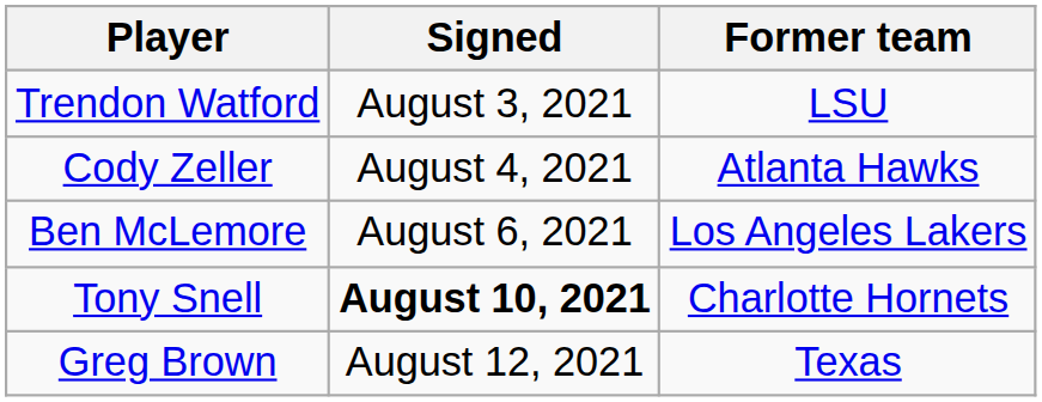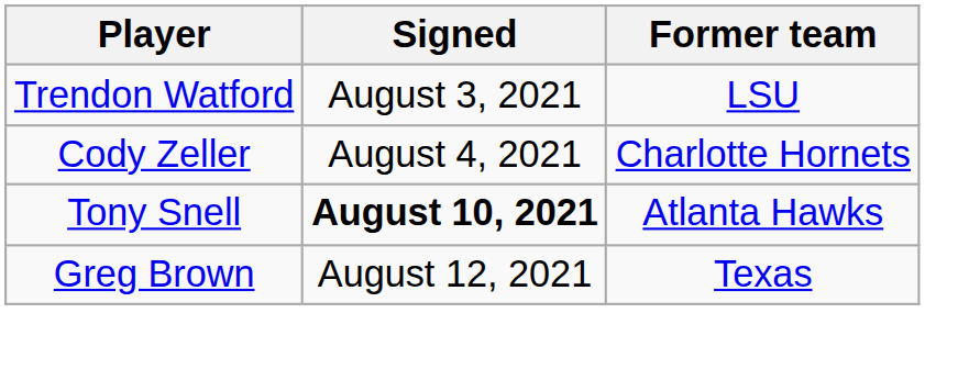Cody Zeller | Former team: Atlanta Hawks -> Charlotte Hornets
- row: Ben McLemore | August 6, 2021 | Los Angeles Lakers
Tony Snell | Former team: Charlotte Hornets -> Atlanta Hawks
